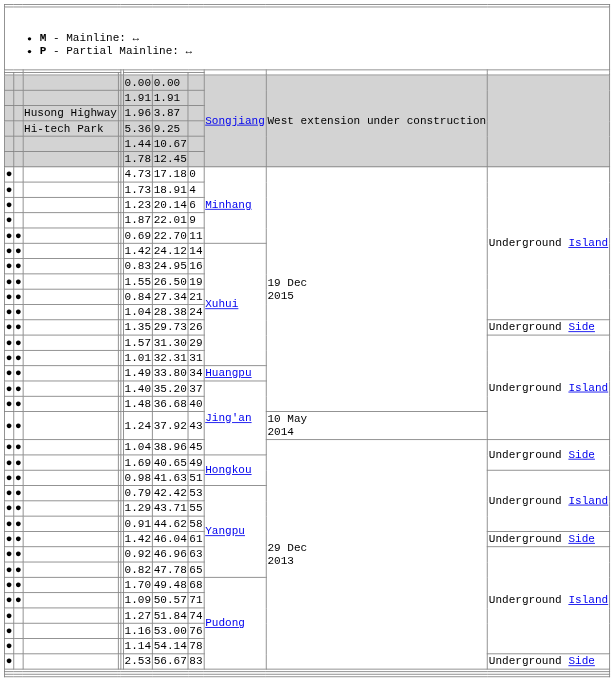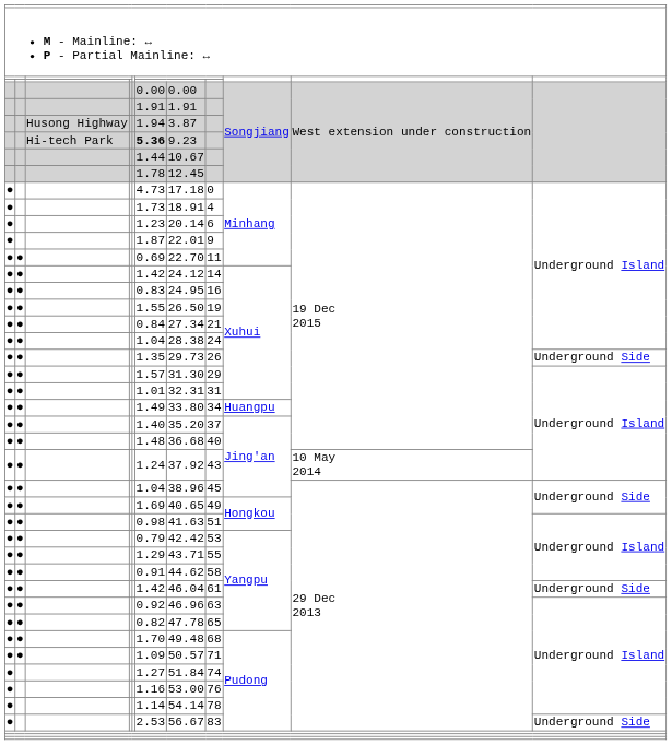Husong Highway | column 6: 1.96 -> 1.94
Hi-tech Park | column 6: normal -> bold
Hi-tech Park | column 7: 9.25 -> 9.23
